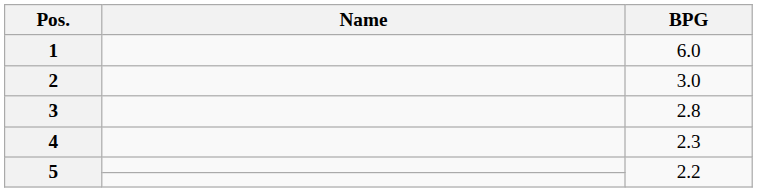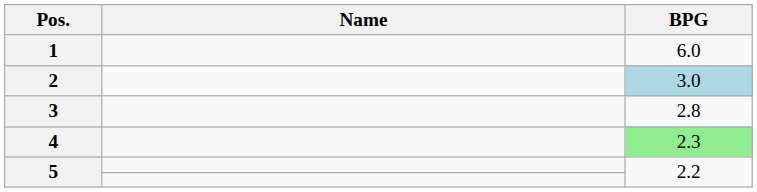2 | BPG: no background -> lightblue background
4 | BPG: no background -> lightgreen background
